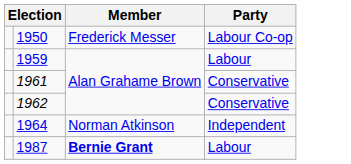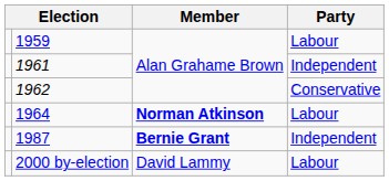- row: 1950 | Frederick Messer | Labour Co-op
1961 | Party: Conservative -> Independent
1964 | Member: normal -> bold
1964 | Party: Independent -> Labour
1987 | Party: Labour -> Independent
+ row: 2000 by-election | David Lammy | Labour
